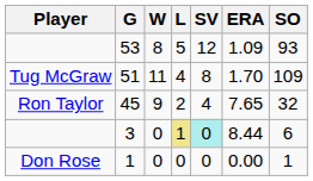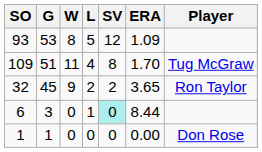columns swapped: Player <-> SO
45 | SV: 4 -> 2
45 | ERA: 7.65 -> 3.65
3 | L: khaki background -> no background
